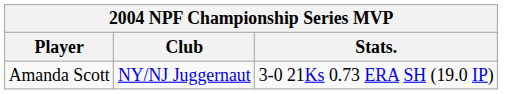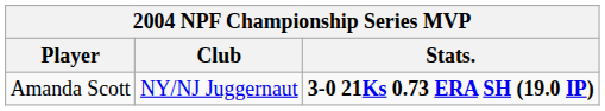Amanda Scott | Stats.: normal -> bold
